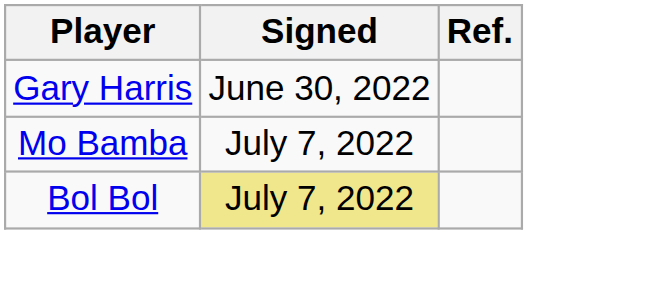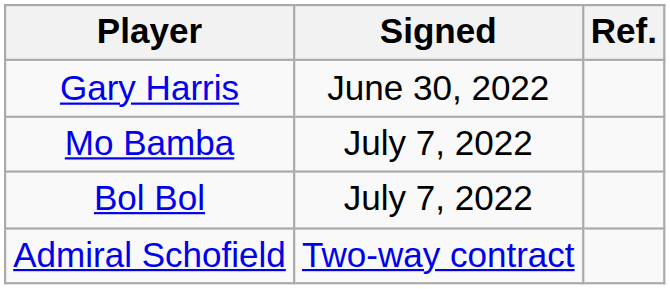Bol Bol | Signed: khaki background -> no background
+ row: Admiral Schofield | Two-way contract
